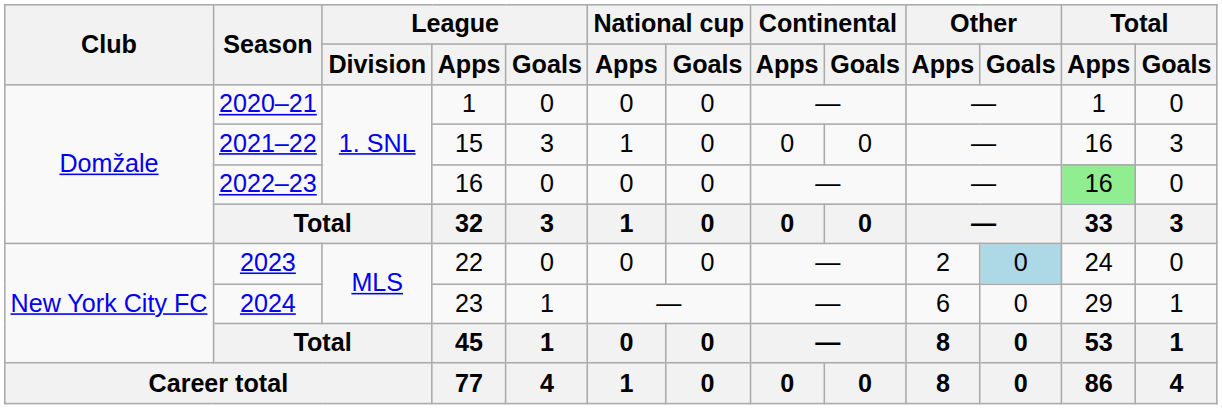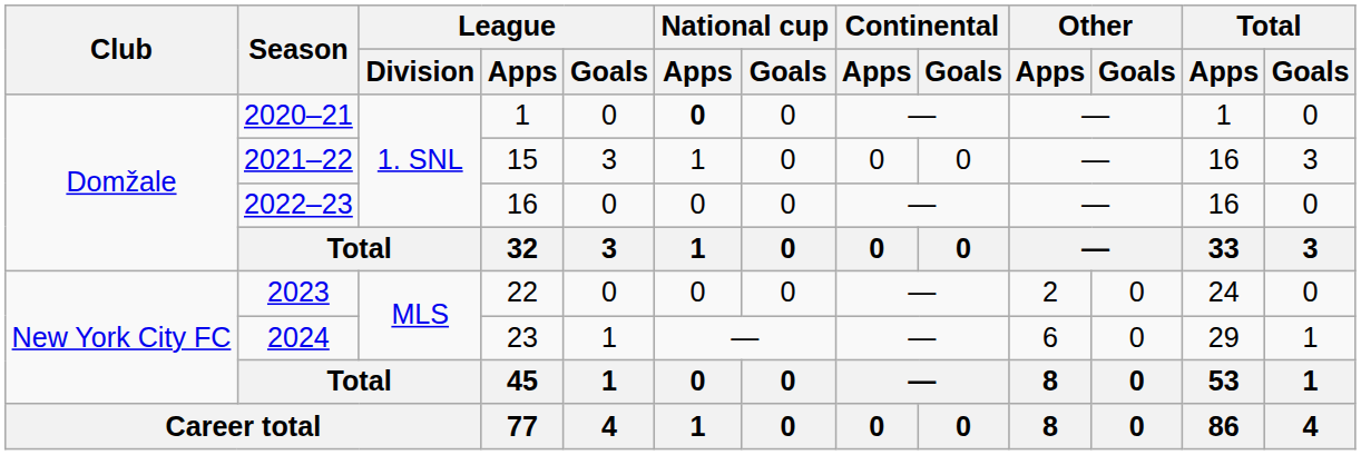2020–21 | National cup / Apps: normal -> bold
2022–23 | Total / Apps: lightgreen background -> no background
2023 | Other / Goals: lightblue background -> no background
